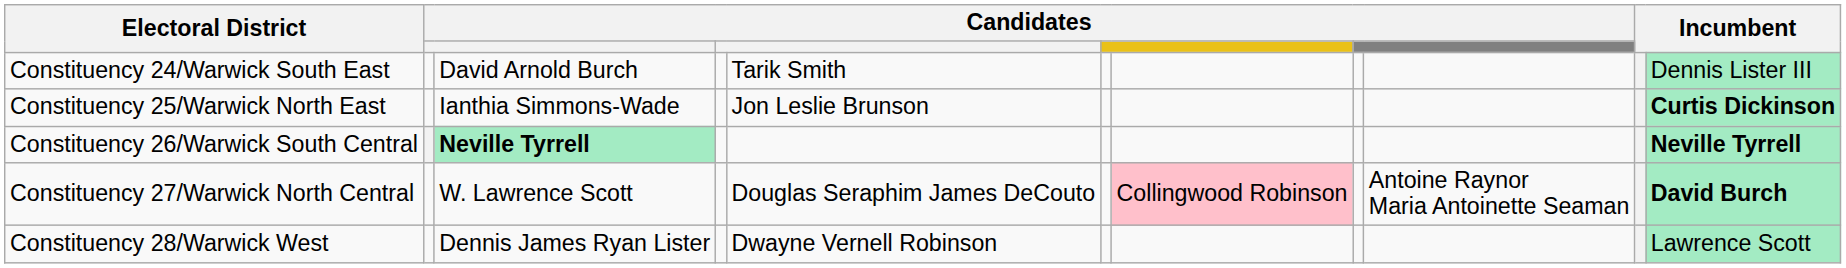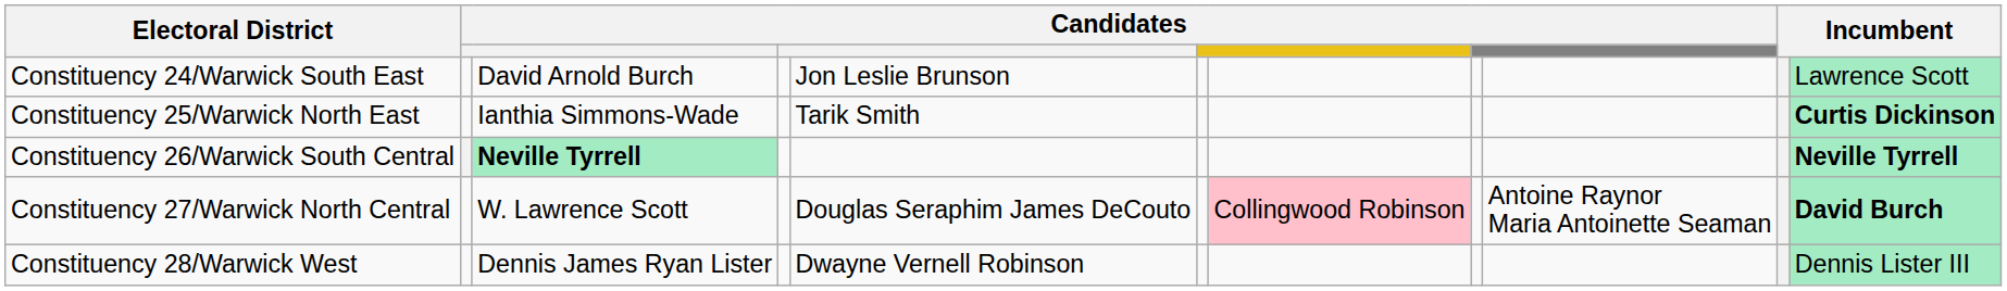Constituency 24/Warwick South East | column 5: Tarik Smith -> Jon Leslie Brunson
Constituency 24/Warwick South East | column 11: Dennis Lister III -> Lawrence Scott
Constituency 25/Warwick North East | column 5: Jon Leslie Brunson -> Tarik Smith
Constituency 28/Warwick West | column 11: Lawrence Scott -> Dennis Lister III
